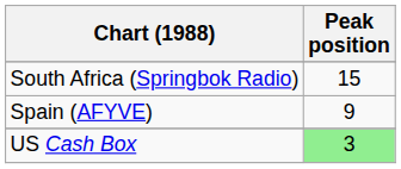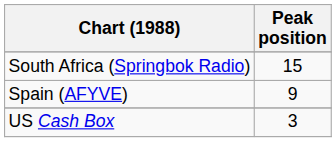US Cash Box | Peak position: lightgreen background -> no background
